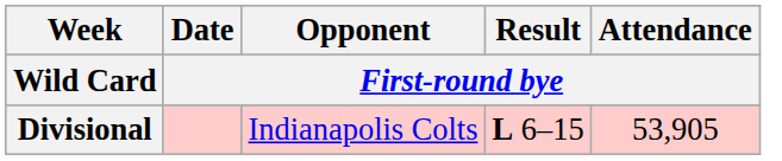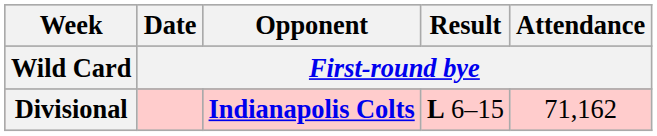Divisional | Opponent / First-round bye: normal -> bold
Divisional | Attendance / First-round bye: 53,905 -> 71,162
